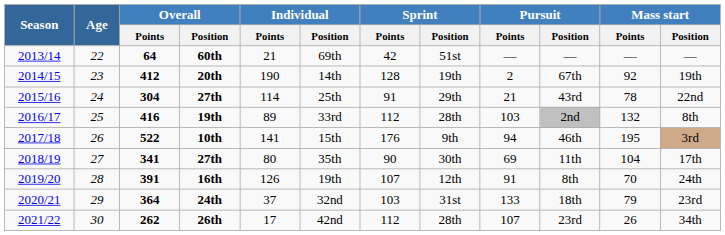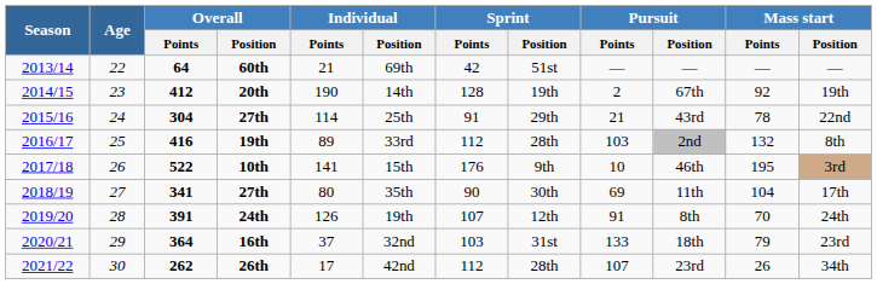2017/18 | Pursuit / Points: 94 -> 10
2019/20 | Overall / Position: 16th -> 24th
2020/21 | Overall / Position: 24th -> 16th
